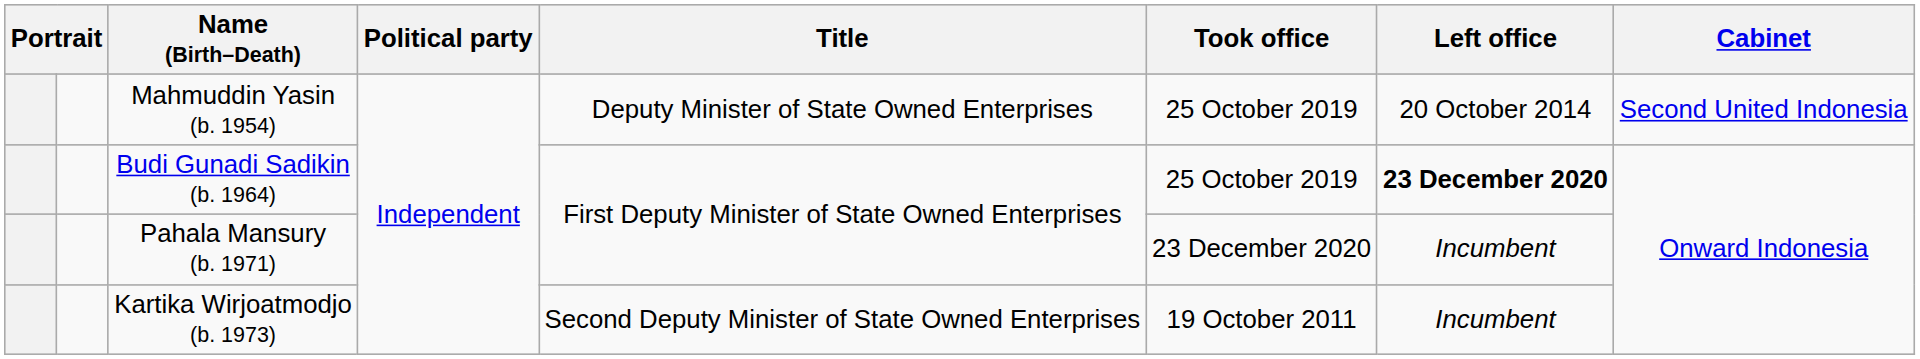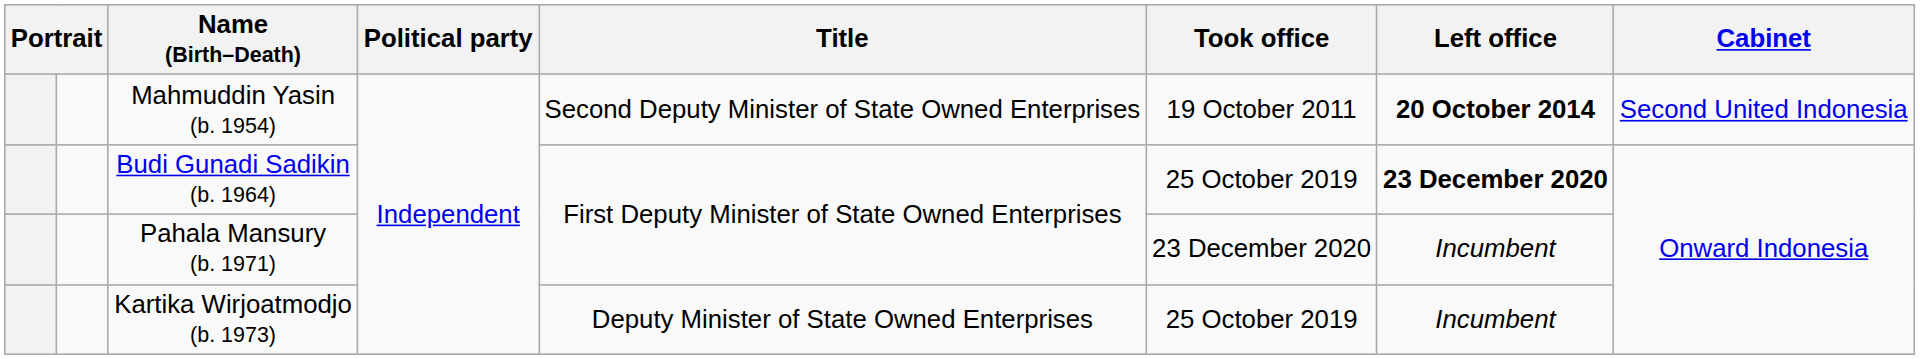Mahmuddin Yasin (b. 1954) | Title: Deputy Minister of State Owned Enterprises -> Second Deputy Minister of State Owned Enterprises
Mahmuddin Yasin (b. 1954) | Took office: 25 October 2019 -> 19 October 2011
Mahmuddin Yasin (b. 1954) | Left office: normal -> bold
Kartika Wirjoatmodjo (b. 1973) | Title: Second Deputy Minister of State Owned Enterprises -> Deputy Minister of State Owned Enterprises
Kartika Wirjoatmodjo (b. 1973) | Took office: 19 October 2011 -> 25 October 2019
